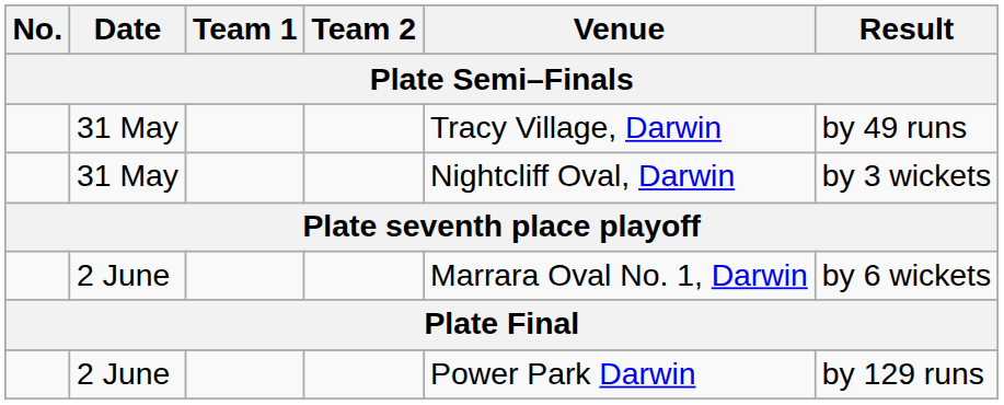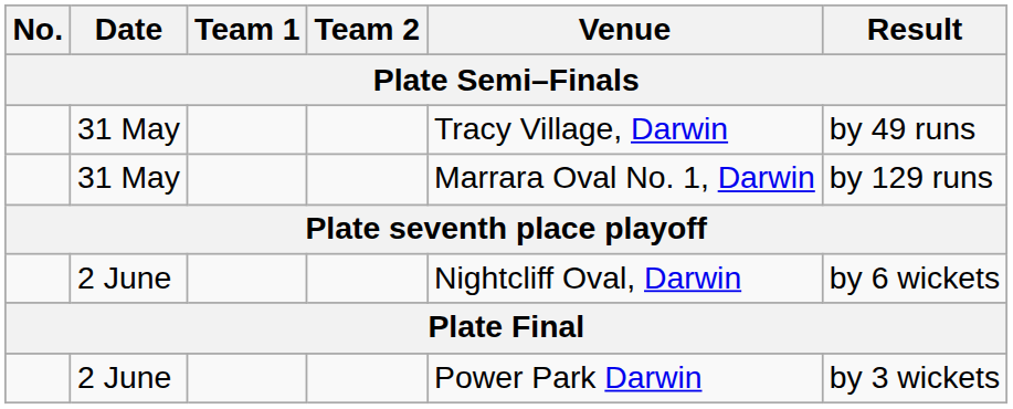row 4 | Venue: Nightcliff Oval, Darwin -> Marrara Oval No. 1, Darwin
row 4 | Result: by 3 wickets -> by 129 runs
row 6 | Venue: Marrara Oval No. 1, Darwin -> Nightcliff Oval, Darwin
row 8 | Result: by 129 runs -> by 3 wickets
